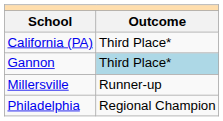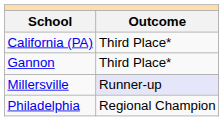Gannon | Outcome: lightblue background -> no background
Millersville | Outcome: no background -> lavender background
